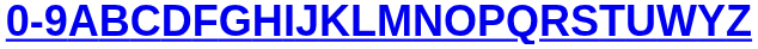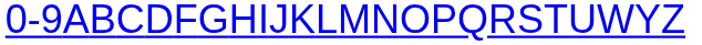row 1 | column 1: bold -> normal
